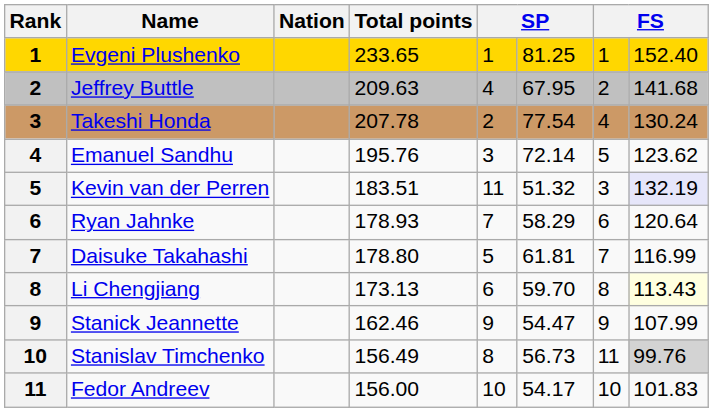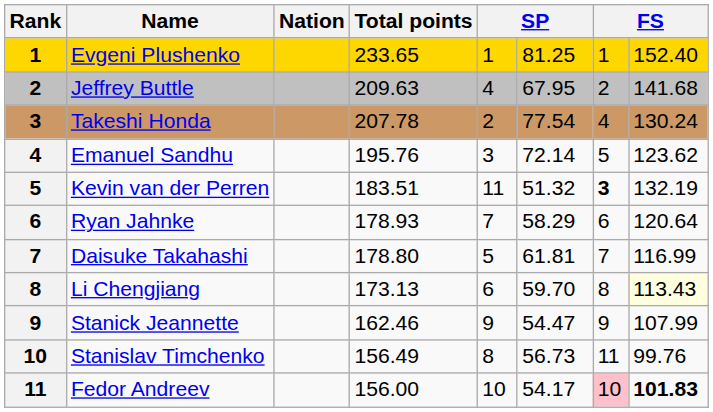Kevin van der Perren | column 7: normal -> bold
Kevin van der Perren | column 8: lavender background -> no background
Stanislav Timchenko | column 8: lightgrey background -> no background
Fedor Andreev | column 7: no background -> pink background
Fedor Andreev | column 8: normal -> bold
